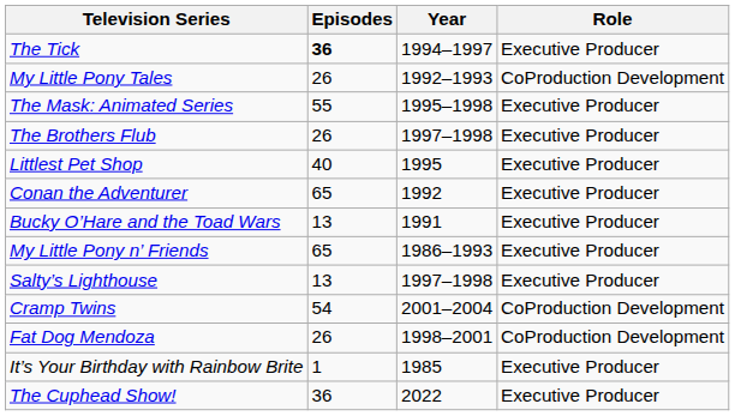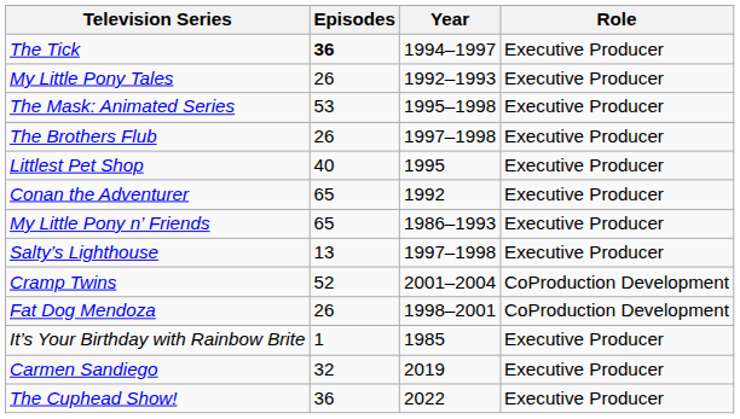My Little Pony Tales | Role: CoProduction Development -> Executive Producer
The Mask: Animated Series | Episodes: 55 -> 53
- row: Bucky O’Hare and the Toad Wars | 13 | 1991 | Executive Producer
Cramp Twins | Episodes: 54 -> 52
+ row: Carmen Sandiego | 32 | 2019 | Executive Producer
